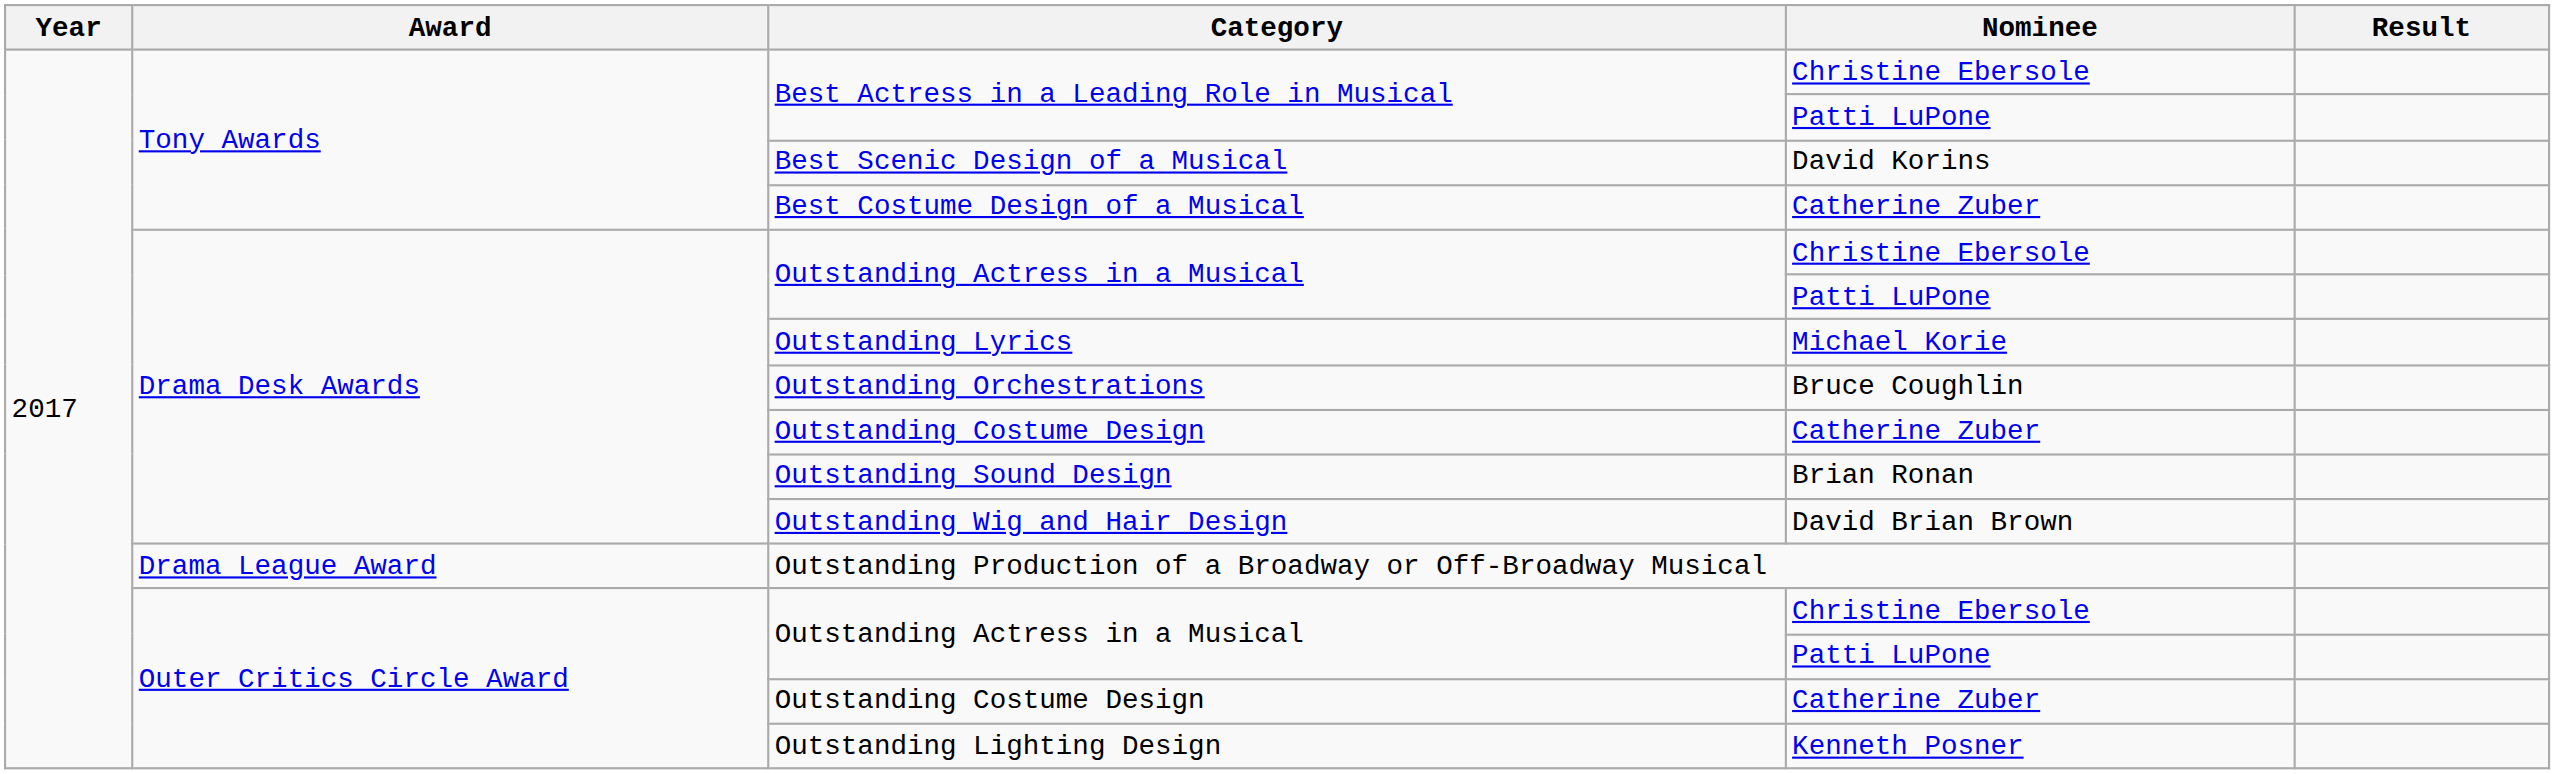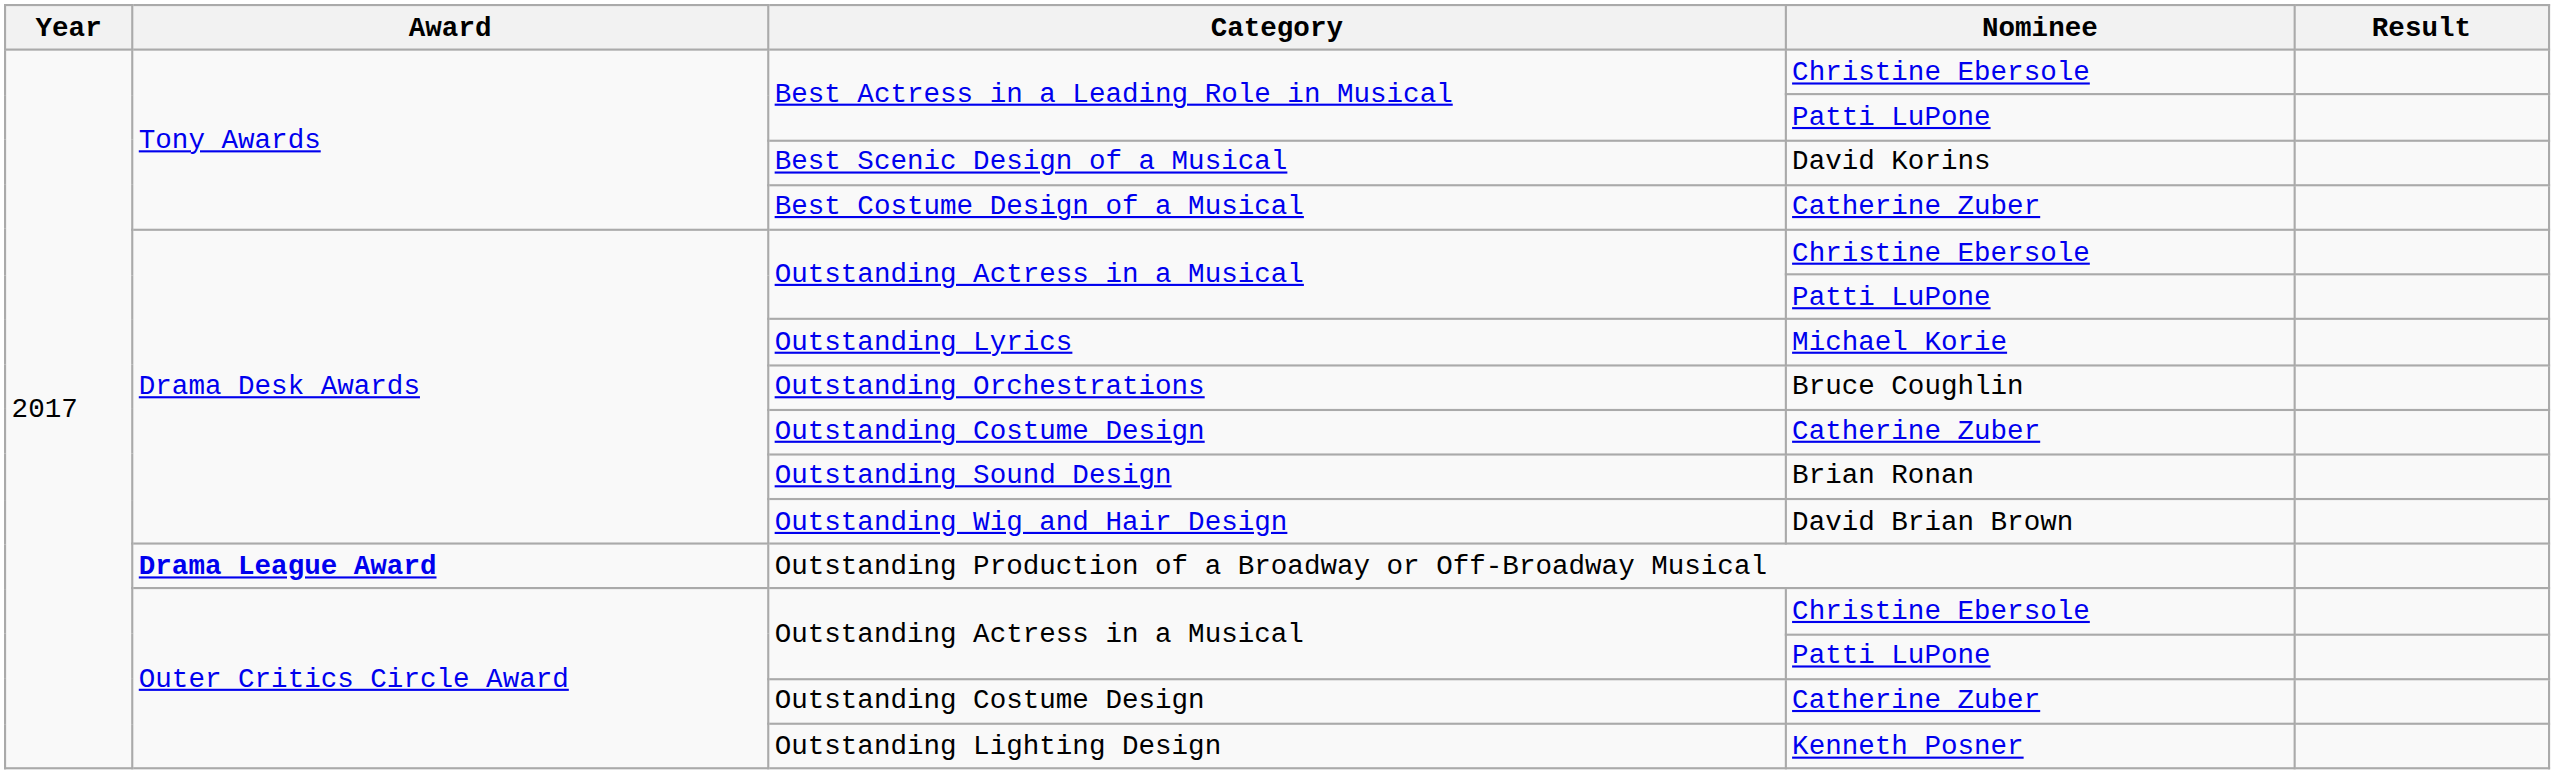Outstanding Production of a Broadway or Off-Broadway Musical | Award: normal -> bold
